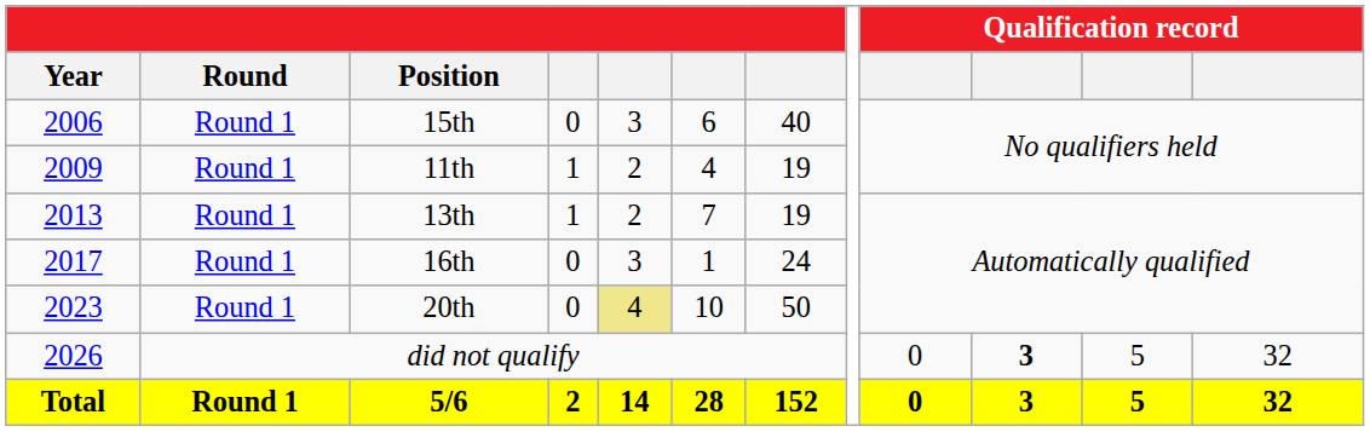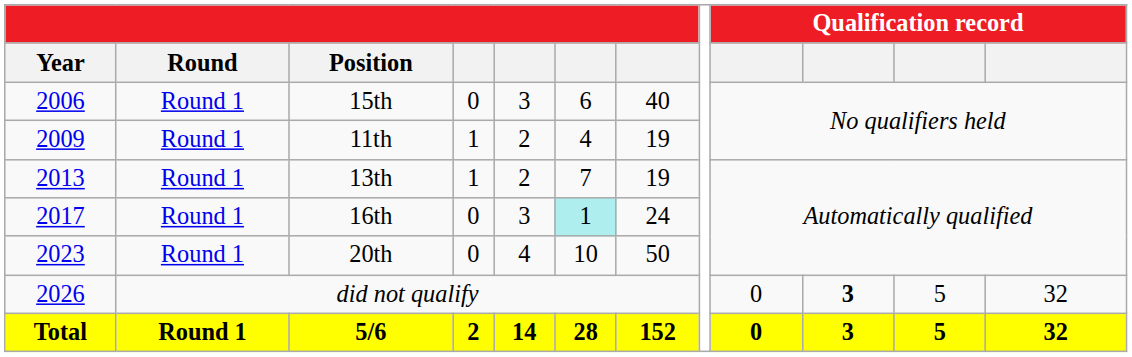16th | column 6: no background -> paleturquoise background
20th | column 5: khaki background -> no background
